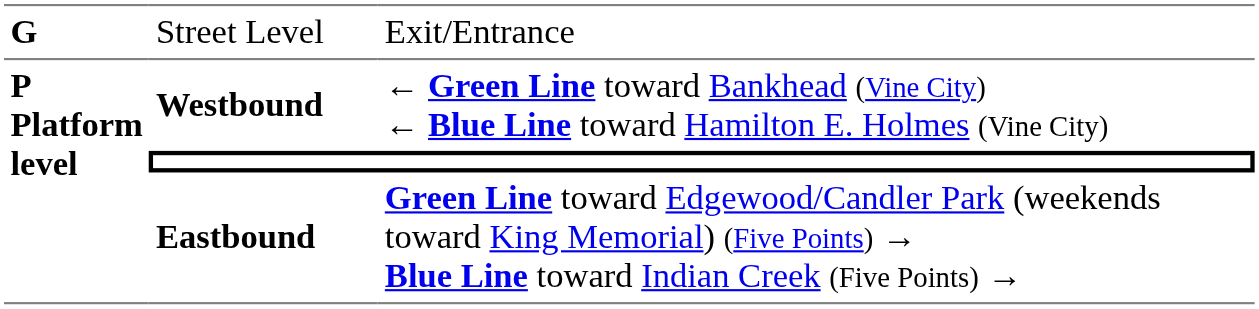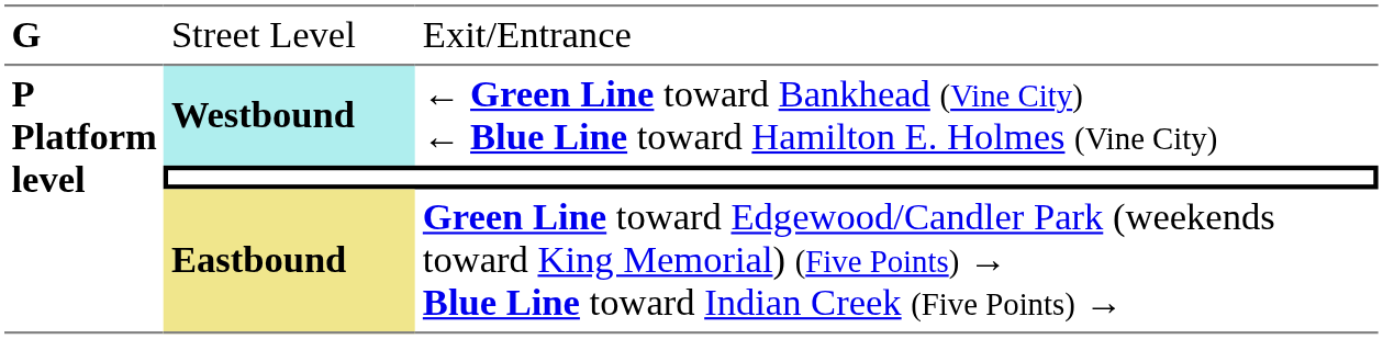Westbound | column 2: no background -> paleturquoise background
Eastbound | column 2: no background -> khaki background
